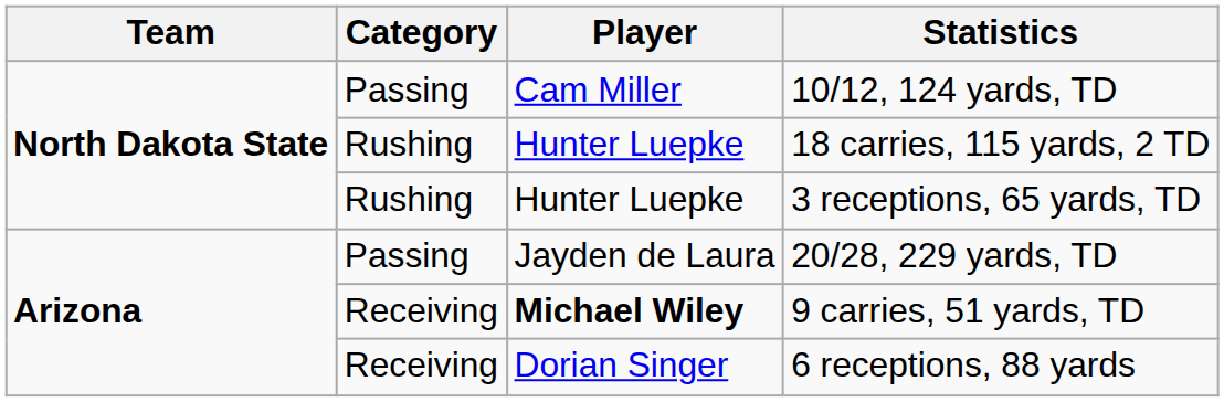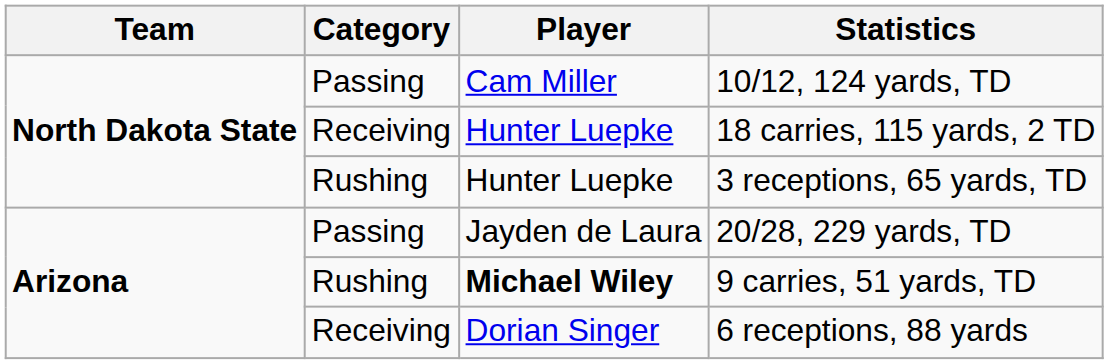18 carries, 115 yards, 2 TD | Category: Rushing -> Receiving
9 carries, 51 yards, TD | Category: Receiving -> Rushing
